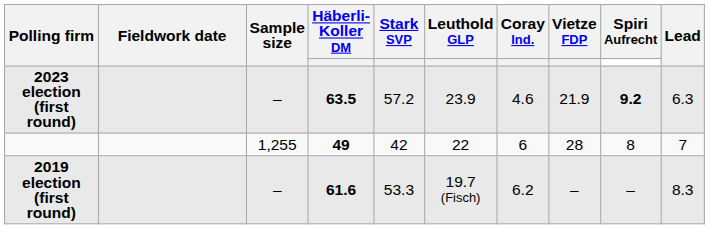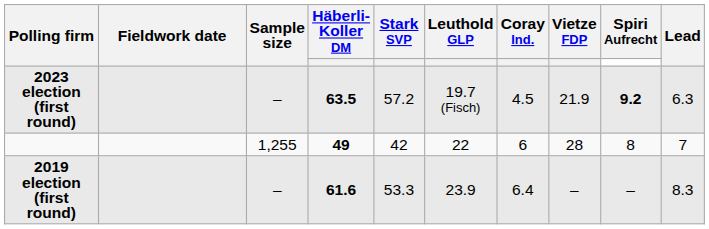2023 election (first round) | Leuthold GLP: 23.9 -> 19.7 (Fisch)
2023 election (first round) | Coray Ind.: 4.6 -> 4.5
2019 election (first round) | Leuthold GLP: 19.7 (Fisch) -> 23.9
2019 election (first round) | Coray Ind.: 6.2 -> 6.4
